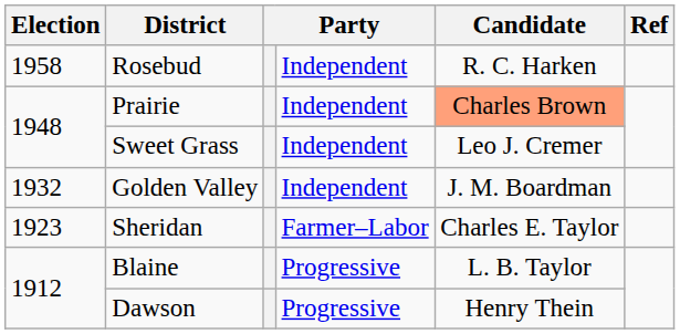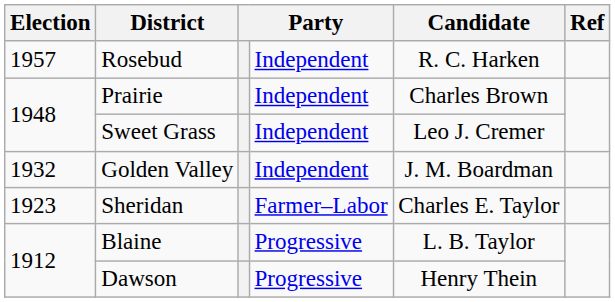Rosebud | Election: 1958 -> 1957
Prairie | Candidate: lightsalmon background -> no background
